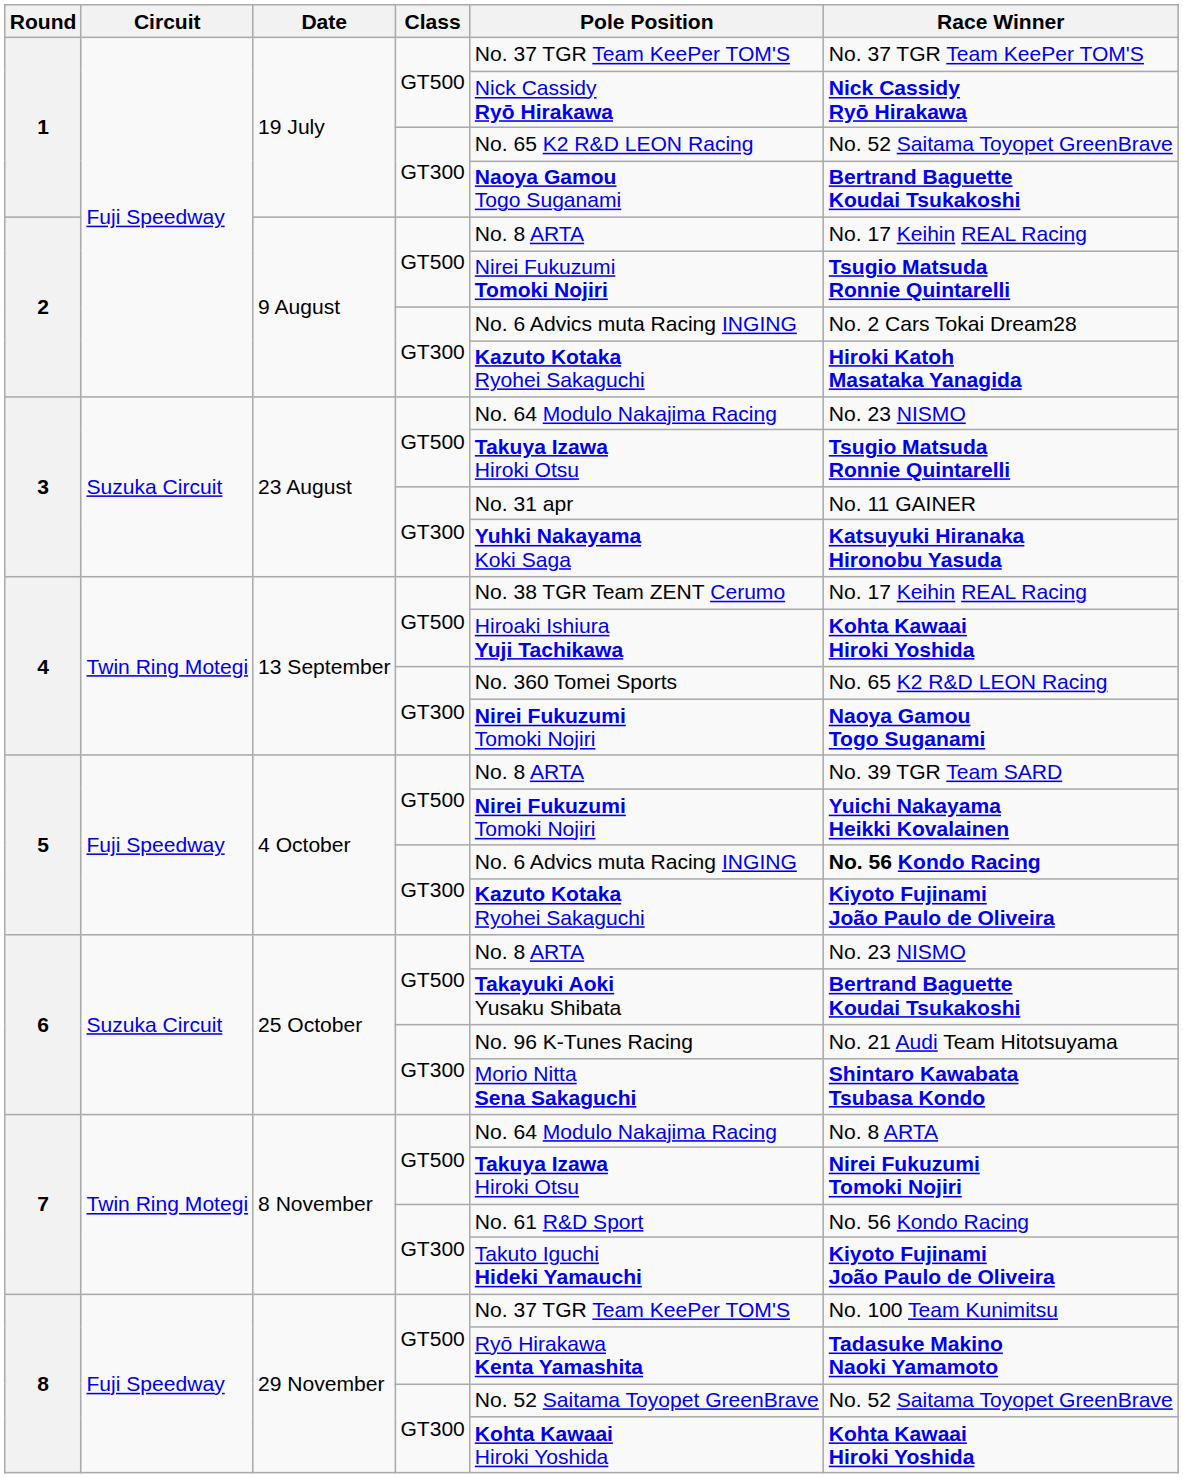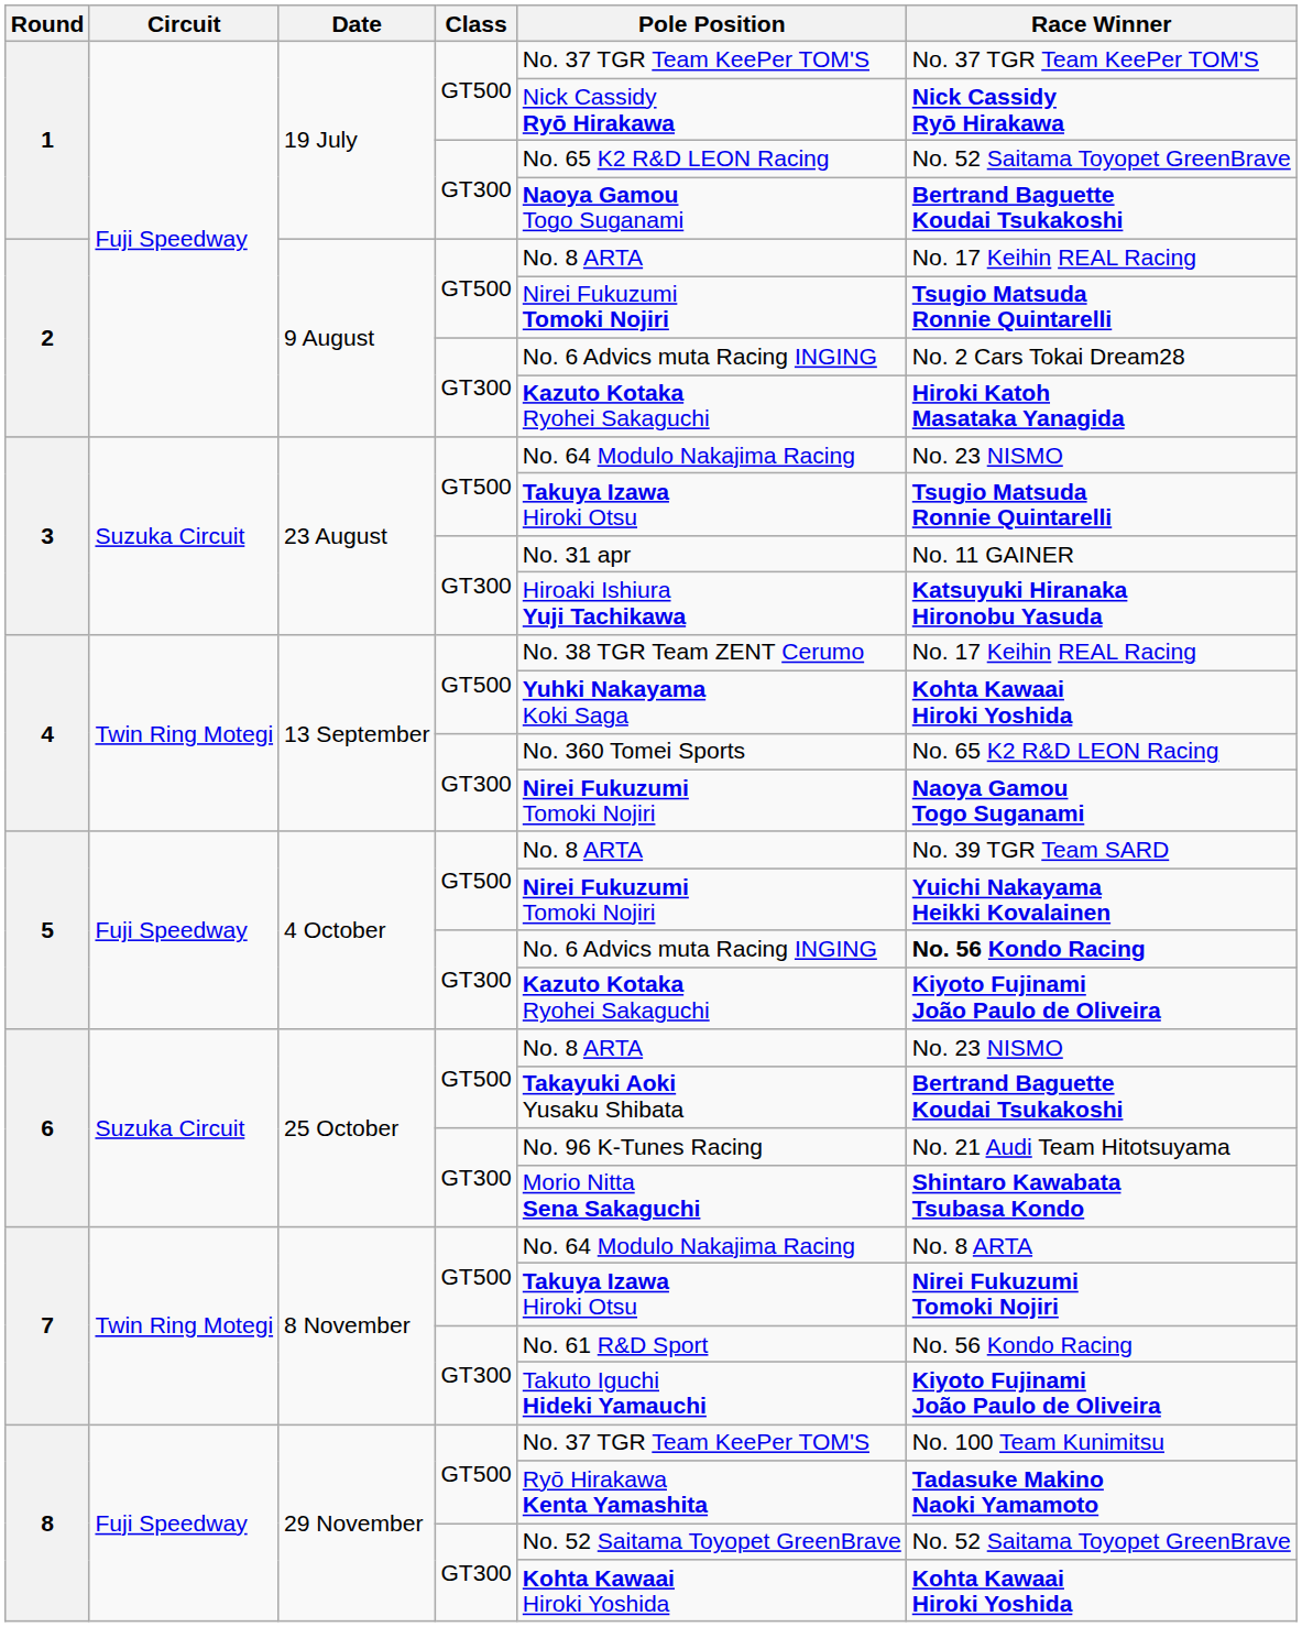row 13 | Pole Position: Yuhki Nakayama Koki Saga -> Hiroaki Ishiura Yuji Tachikawa
row 15 | Pole Position: Hiroaki Ishiura Yuji Tachikawa -> Yuhki Nakayama Koki Saga
